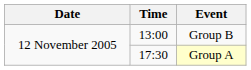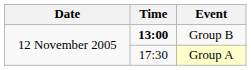Group B | Time: normal -> bold
